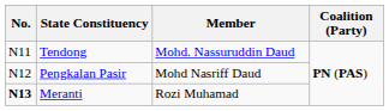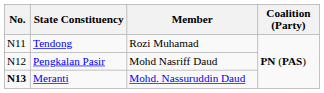Tendong | Member: Mohd. Nassuruddin Daud -> Rozi Muhamad
Meranti | Member: Rozi Muhamad -> Mohd. Nassuruddin Daud
